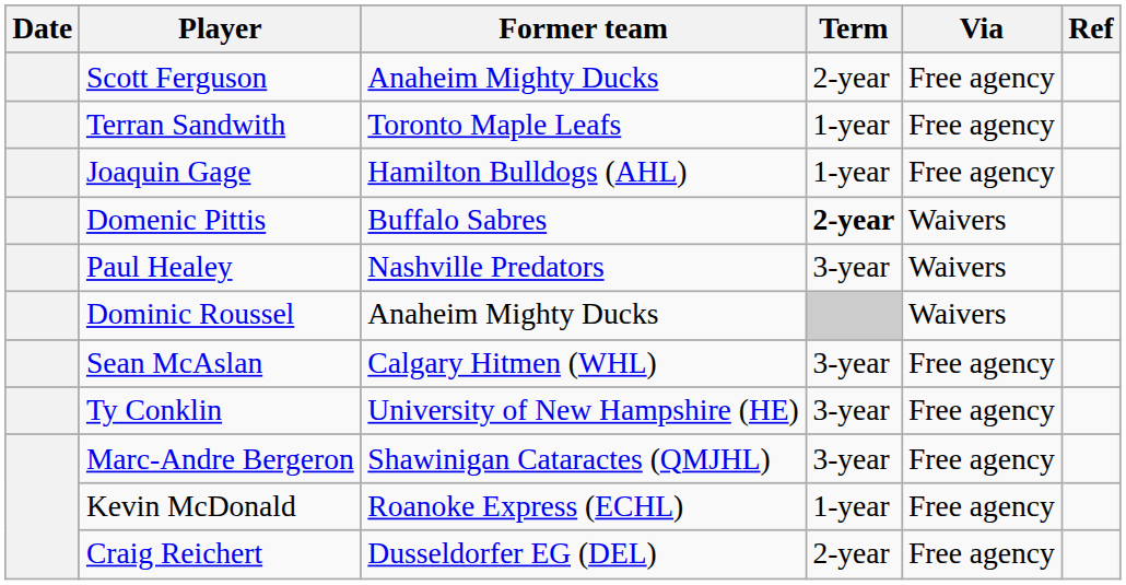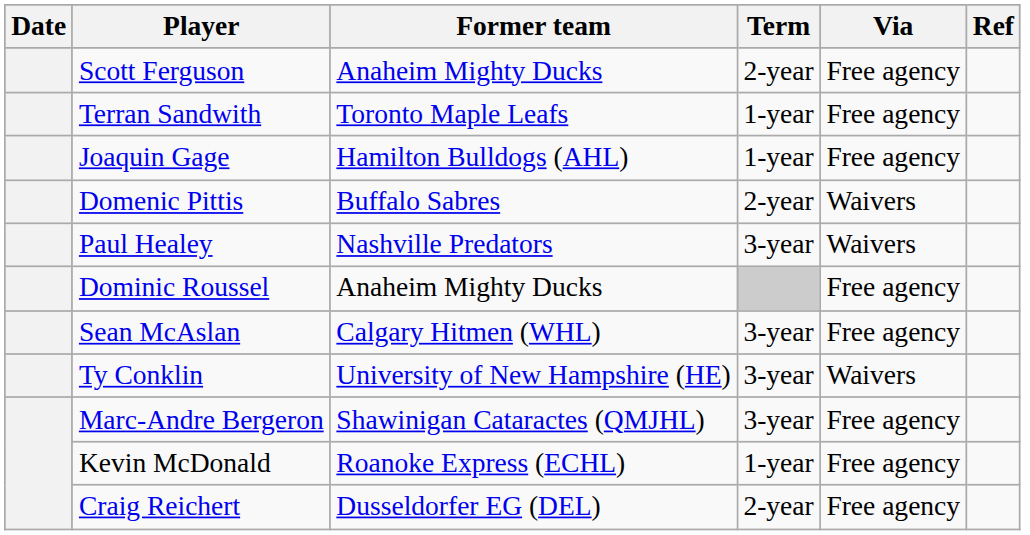Domenic Pittis | Term: bold -> normal
Dominic Roussel | Via: Waivers -> Free agency
Ty Conklin | Via: Free agency -> Waivers
